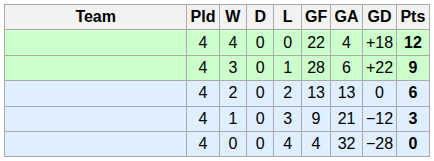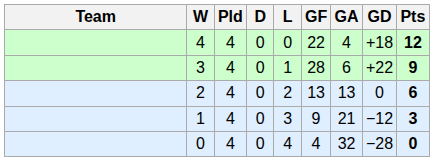columns swapped: Pld <-> W
